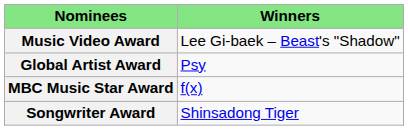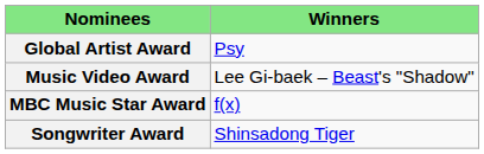rows swapped: Music Video Award <-> Global Artist Award
